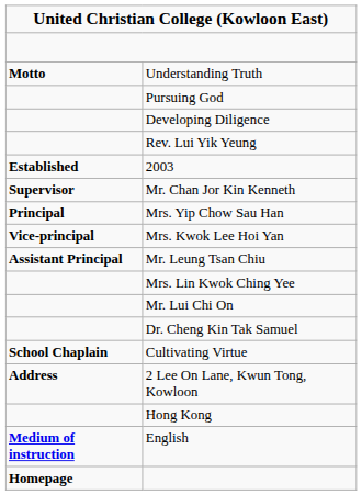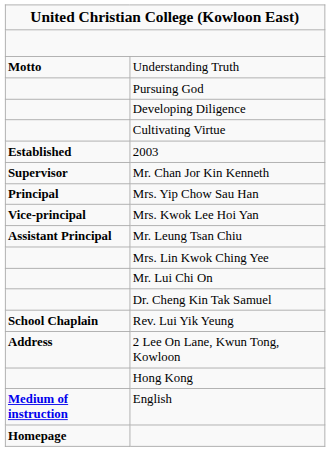row 6 | column 2: Rev. Lui Yik Yeung -> Cultivating Virtue
row 15 | column 2: Cultivating Virtue -> Rev. Lui Yik Yeung
